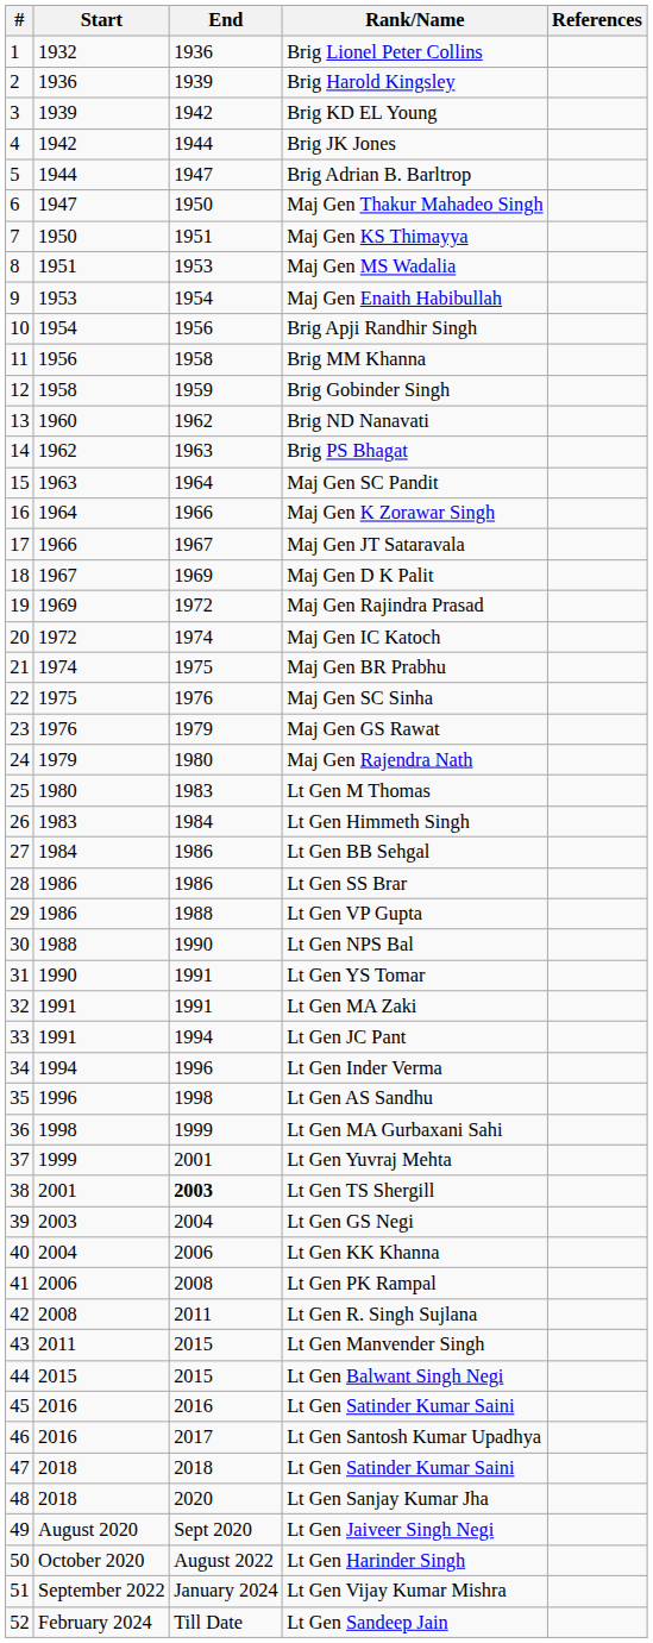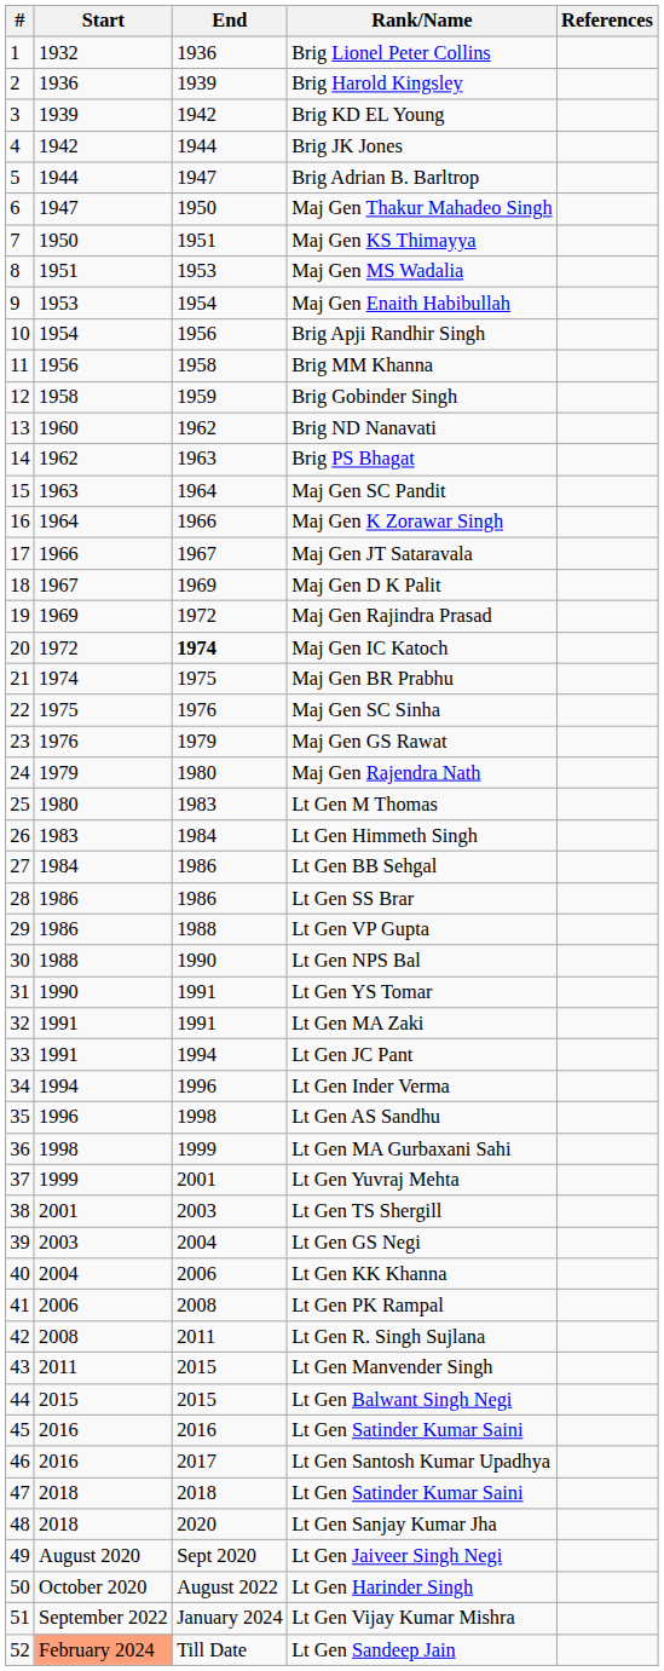Maj Gen IC Katoch | End: normal -> bold
Lt Gen TS Shergill | End: bold -> normal
Lt Gen Sandeep Jain | Start: no background -> lightsalmon background
